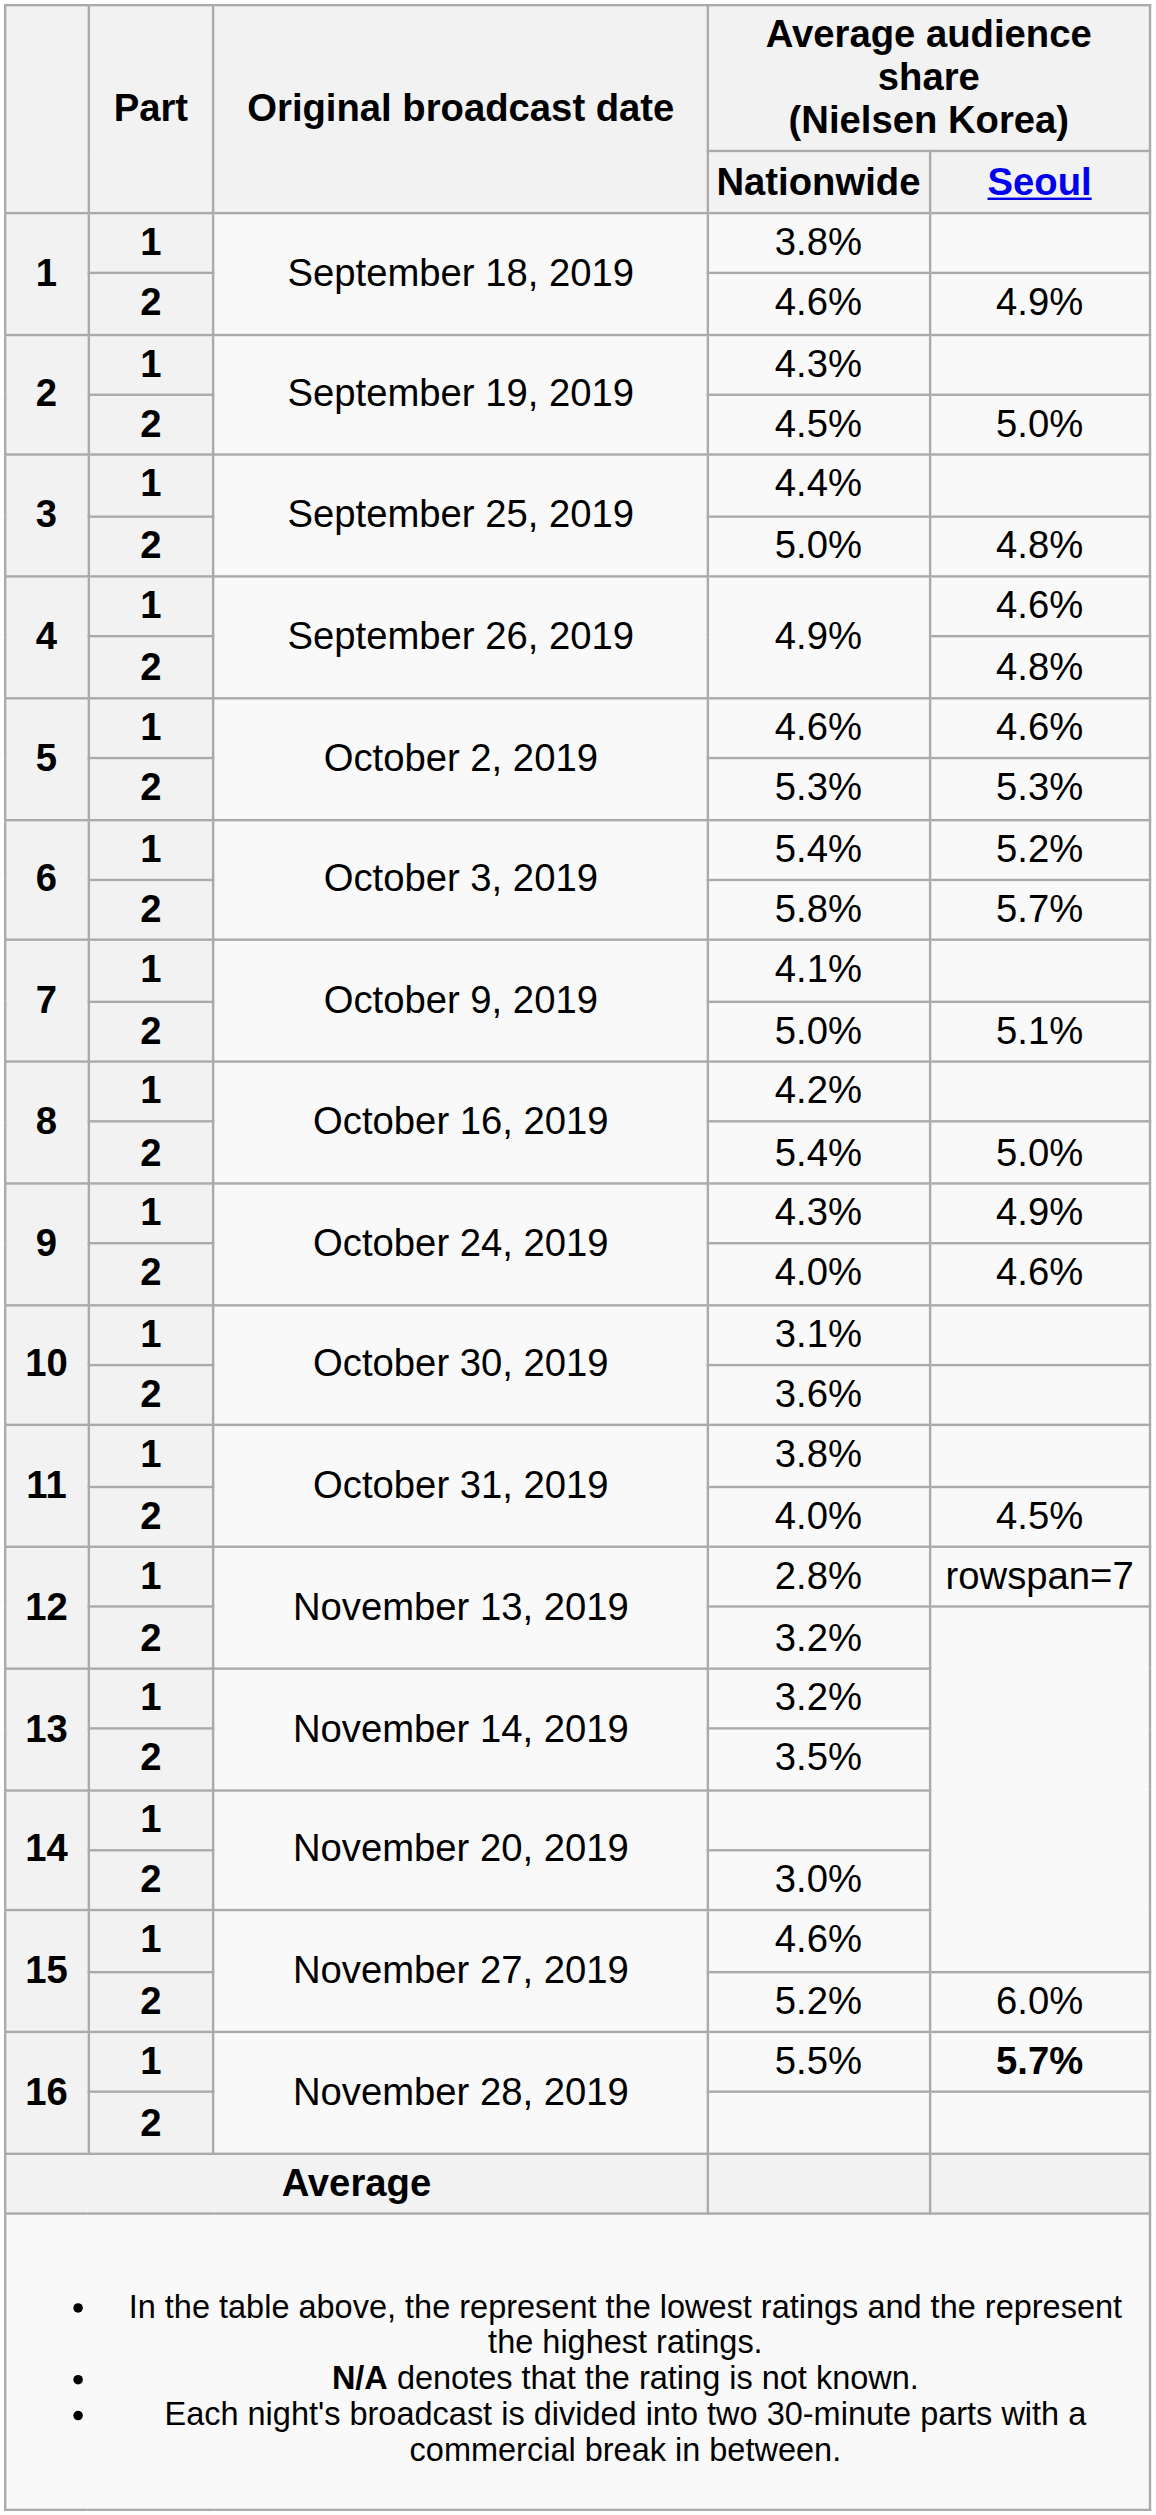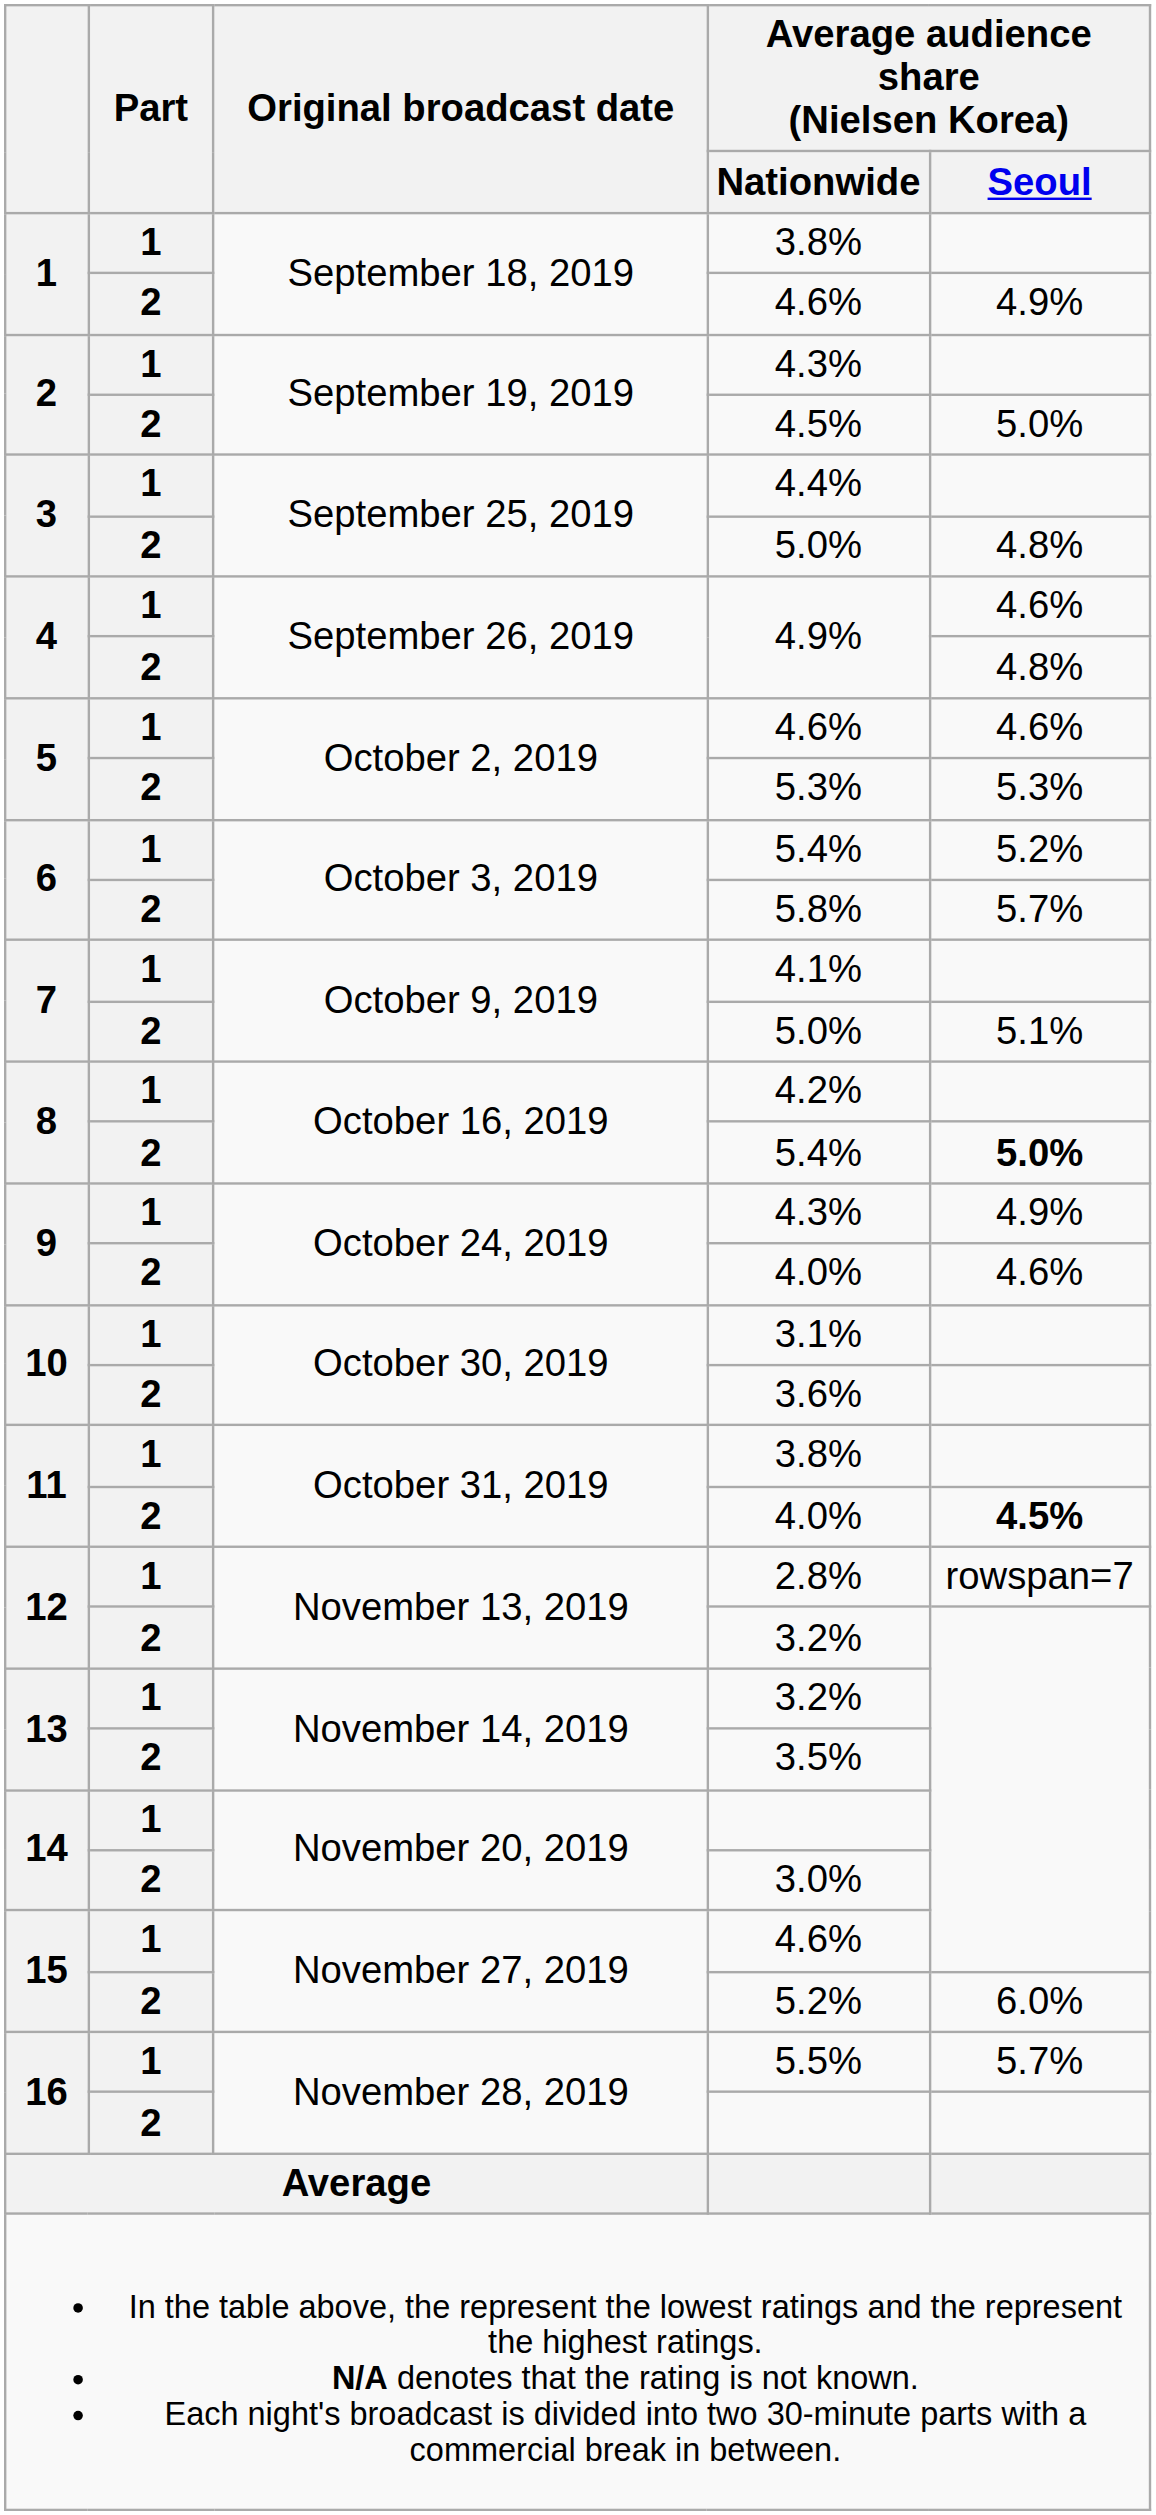8 / 5.4% | Average audience share (Nielsen Korea) / Seoul: normal -> bold
11 / 4.0% | Average audience share (Nielsen Korea) / Seoul: normal -> bold
5.5% | Average audience share (Nielsen Korea) / Seoul: bold -> normal
